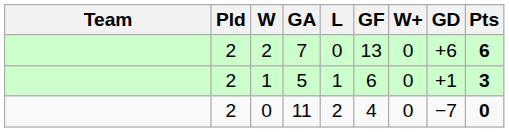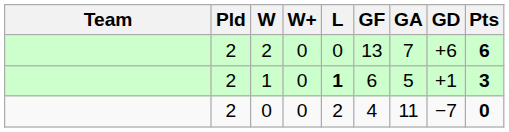columns swapped: W+ <-> GA
row 3 | L: normal -> bold
